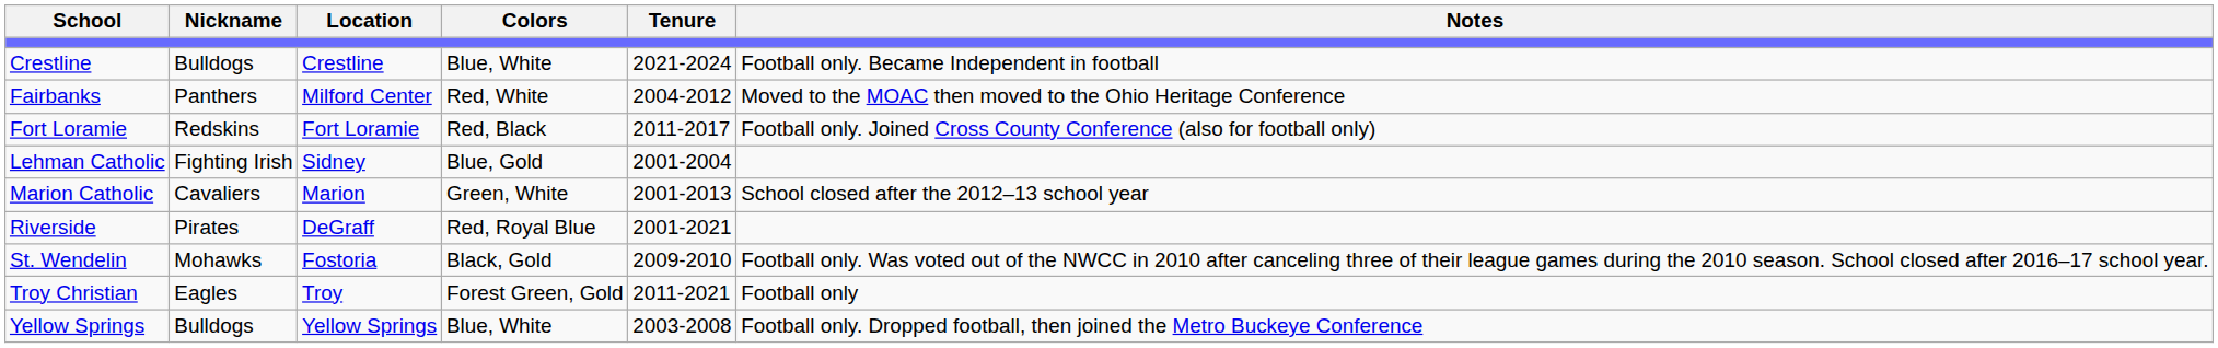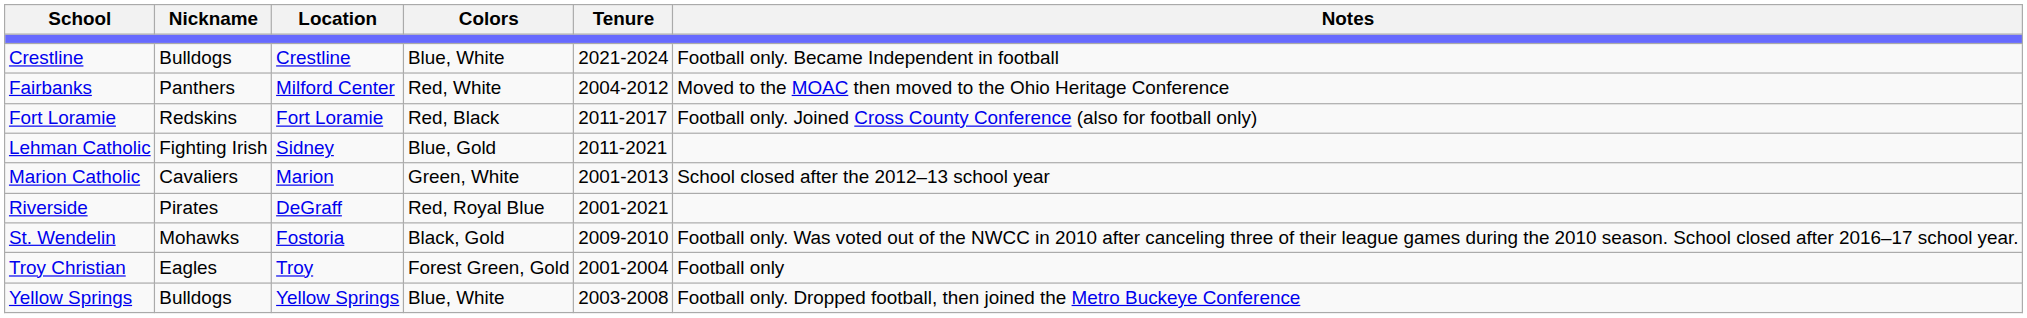Lehman Catholic | Tenure: 2001-2004 -> 2011-2021
Troy Christian | Tenure: 2011-2021 -> 2001-2004
